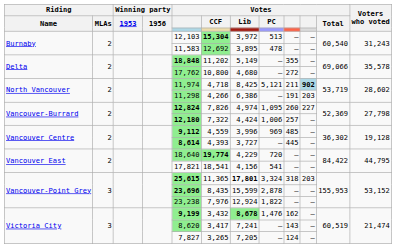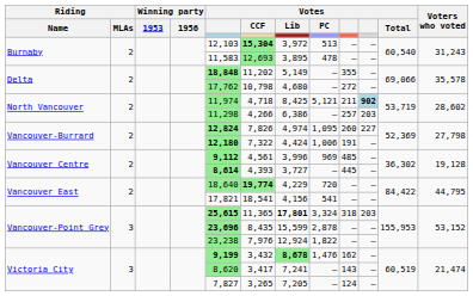row 5 | Votes / CCF: 12,692 -> 12,693
row 7 | Votes / CCF: 10,800 -> 10,798
row 9 | column 9: 191 -> 257
row 11 | column 9: 257 -> 191
row 12 | Votes / CCF: 4,559 -> 4,561
